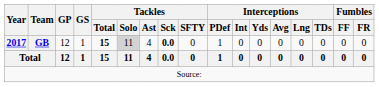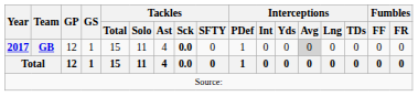2017 | Tackles / Total: bold -> normal
2017 | Tackles / Solo: lightgrey background -> no background
2017 | Interceptions / Avg: no background -> lightgrey background
